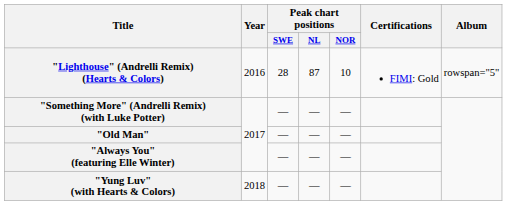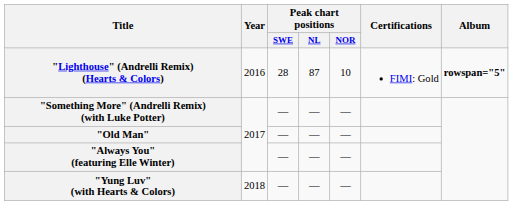"Lighthouse" (Andrelli Remix) (Hearts & Colors) | Album: normal -> bold
